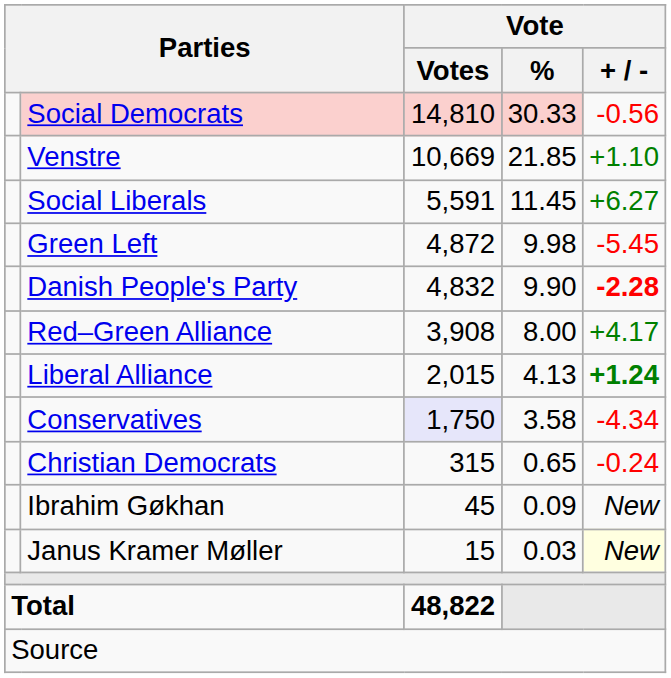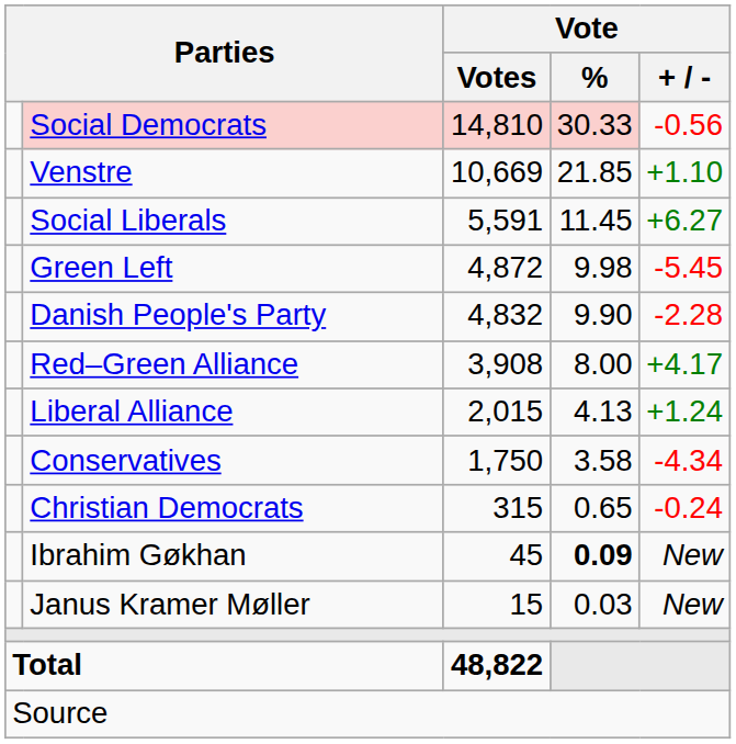Danish People's Party | Vote / + / -: bold -> normal
Liberal Alliance | Vote / + / -: bold -> normal
Conservatives | Vote / Votes: lavender background -> no background
Ibrahim Gøkhan | Vote / %: normal -> bold
Janus Kramer Møller | Vote / + / -: lightyellow background -> no background
